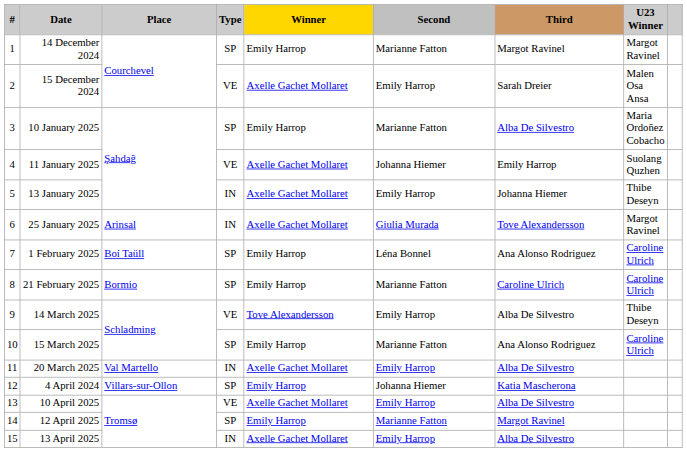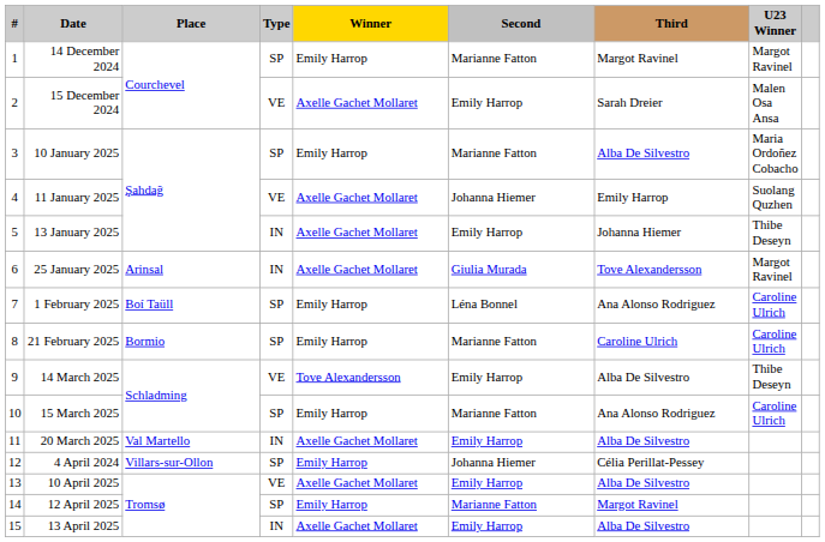4 April 2024 | Third: Katia Mascherona -> Célia Perillat-Pessey
